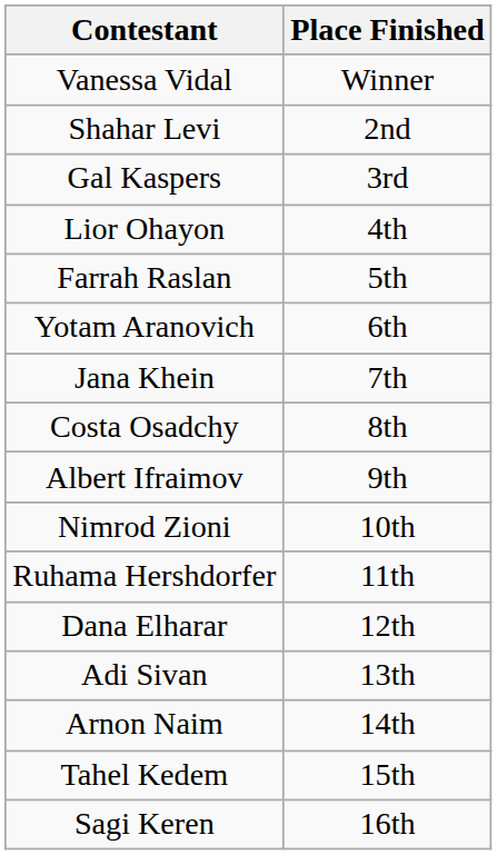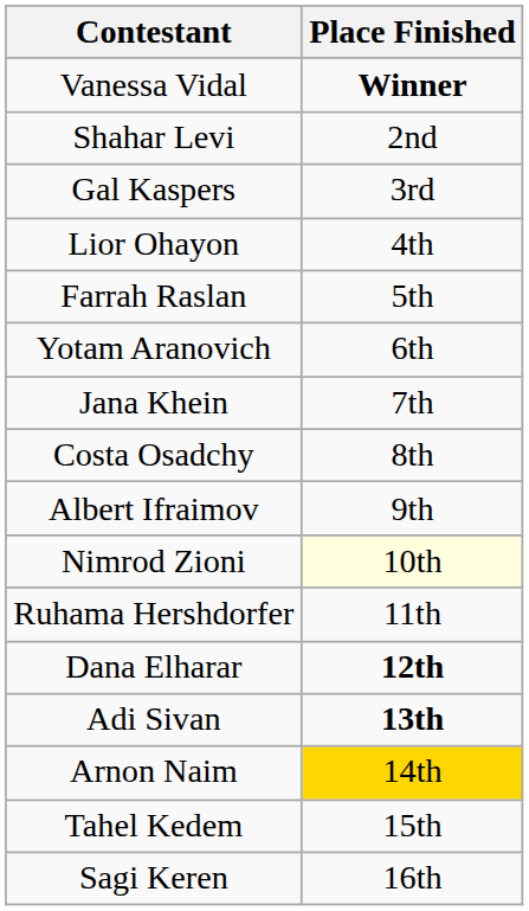Vanessa Vidal | Place Finished: normal -> bold
Nimrod Zioni | Place Finished: no background -> lightyellow background
Dana Elharar | Place Finished: normal -> bold
Adi Sivan | Place Finished: normal -> bold
Arnon Naim | Place Finished: no background -> gold background
